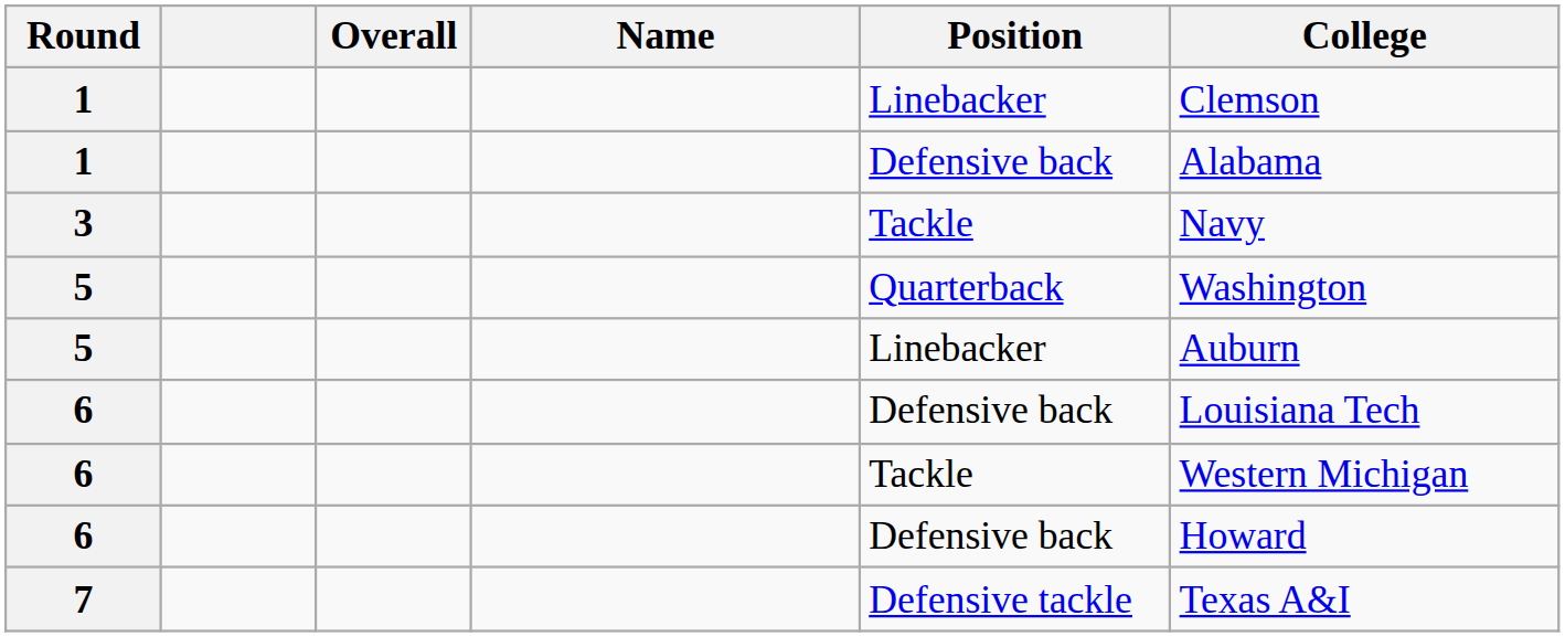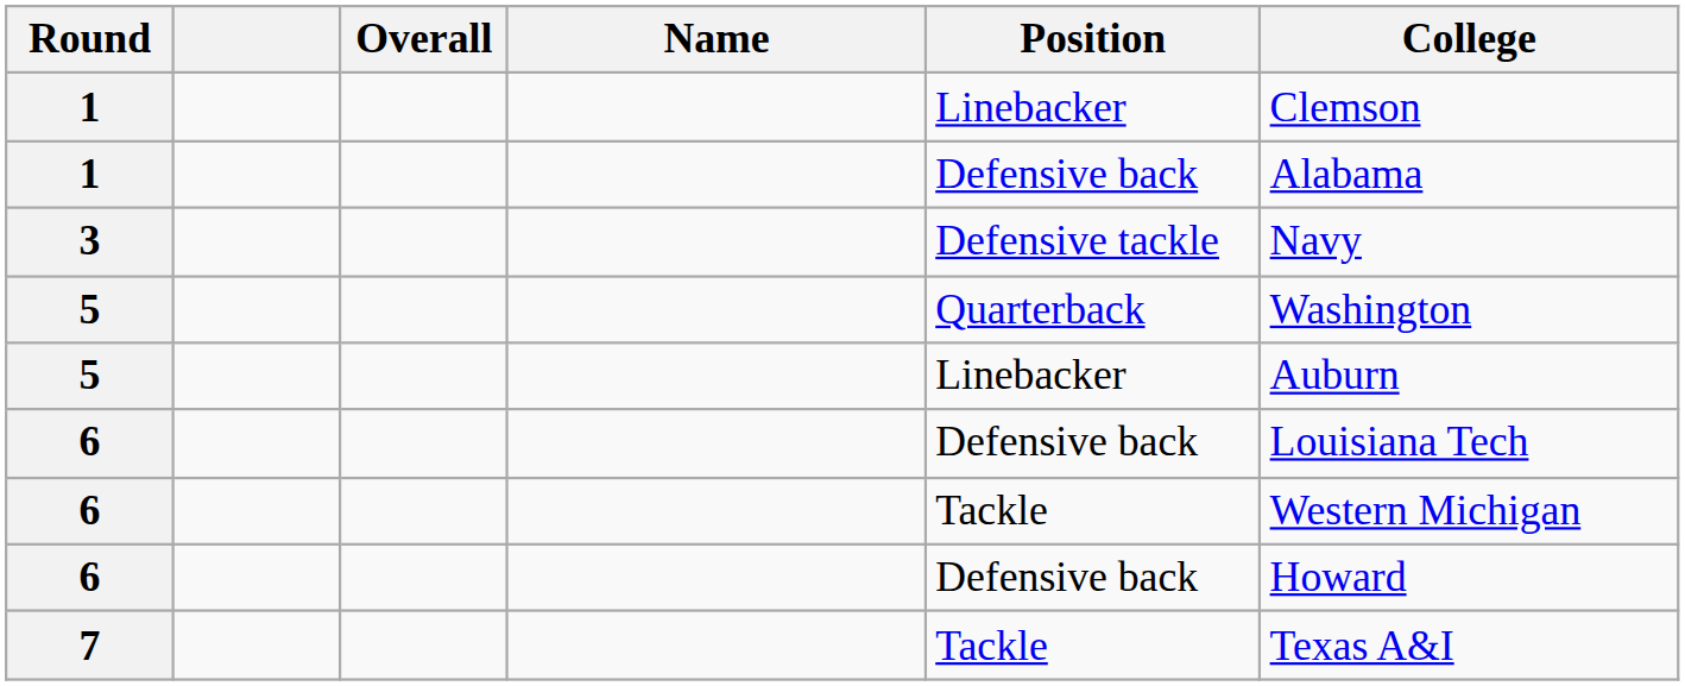3 | Position: Tackle -> Defensive tackle
7 | Position: Defensive tackle -> Tackle
